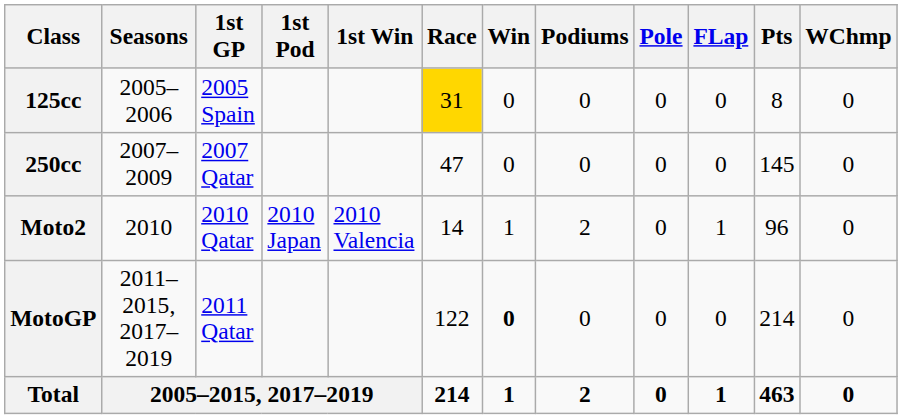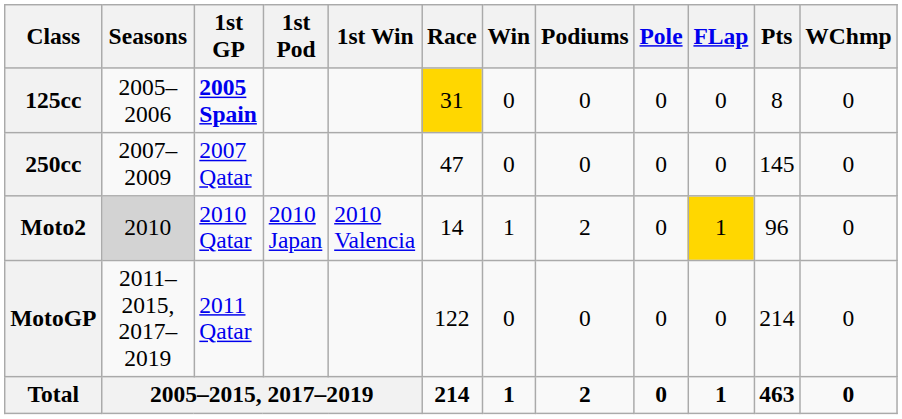125cc | 1st GP: normal -> bold
Moto2 | Seasons: no background -> lightgrey background
Moto2 | FLap: no background -> gold background
MotoGP | Win: bold -> normal
